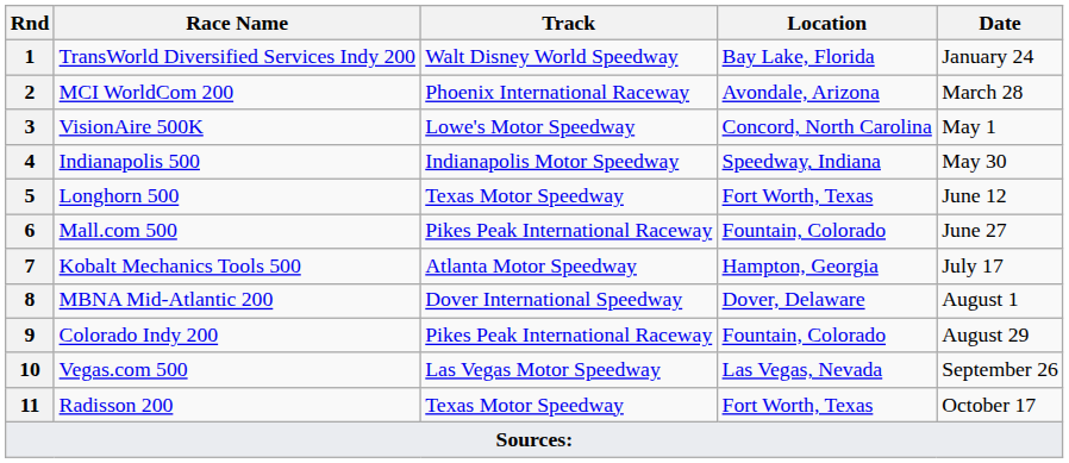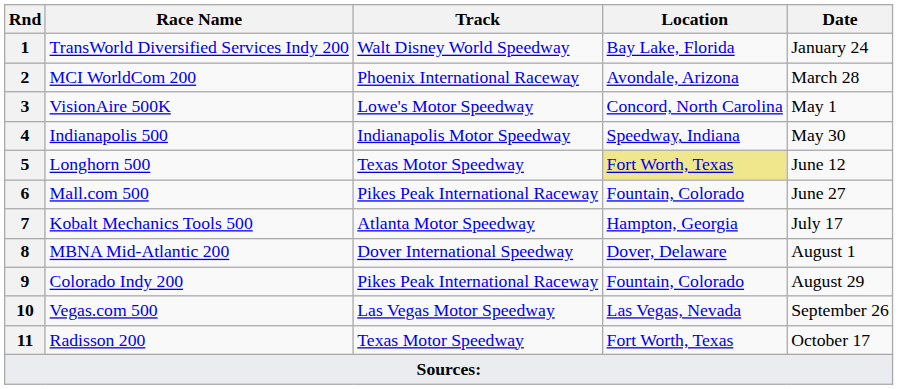5 | Location: no background -> khaki background
